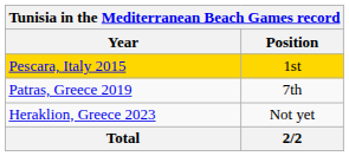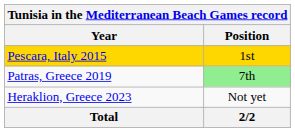Patras, Greece 2019 | Position: no background -> lightgreen background
